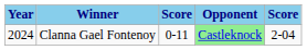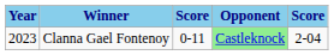Clanna Gael Fontenoy | Year: 2024 -> 2023
